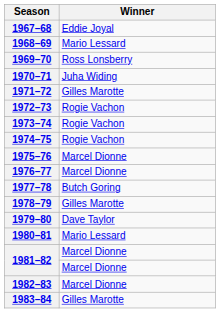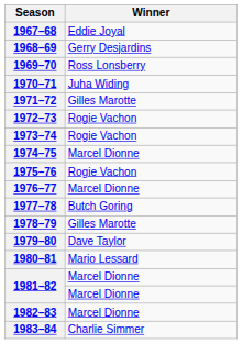row 3 | Winner: Mario Lessard -> Gerry Desjardins
row 9 | Winner: Rogie Vachon -> Marcel Dionne
row 10 | Winner: Marcel Dionne -> Rogie Vachon
row 19 | Winner: Gilles Marotte -> Charlie Simmer
